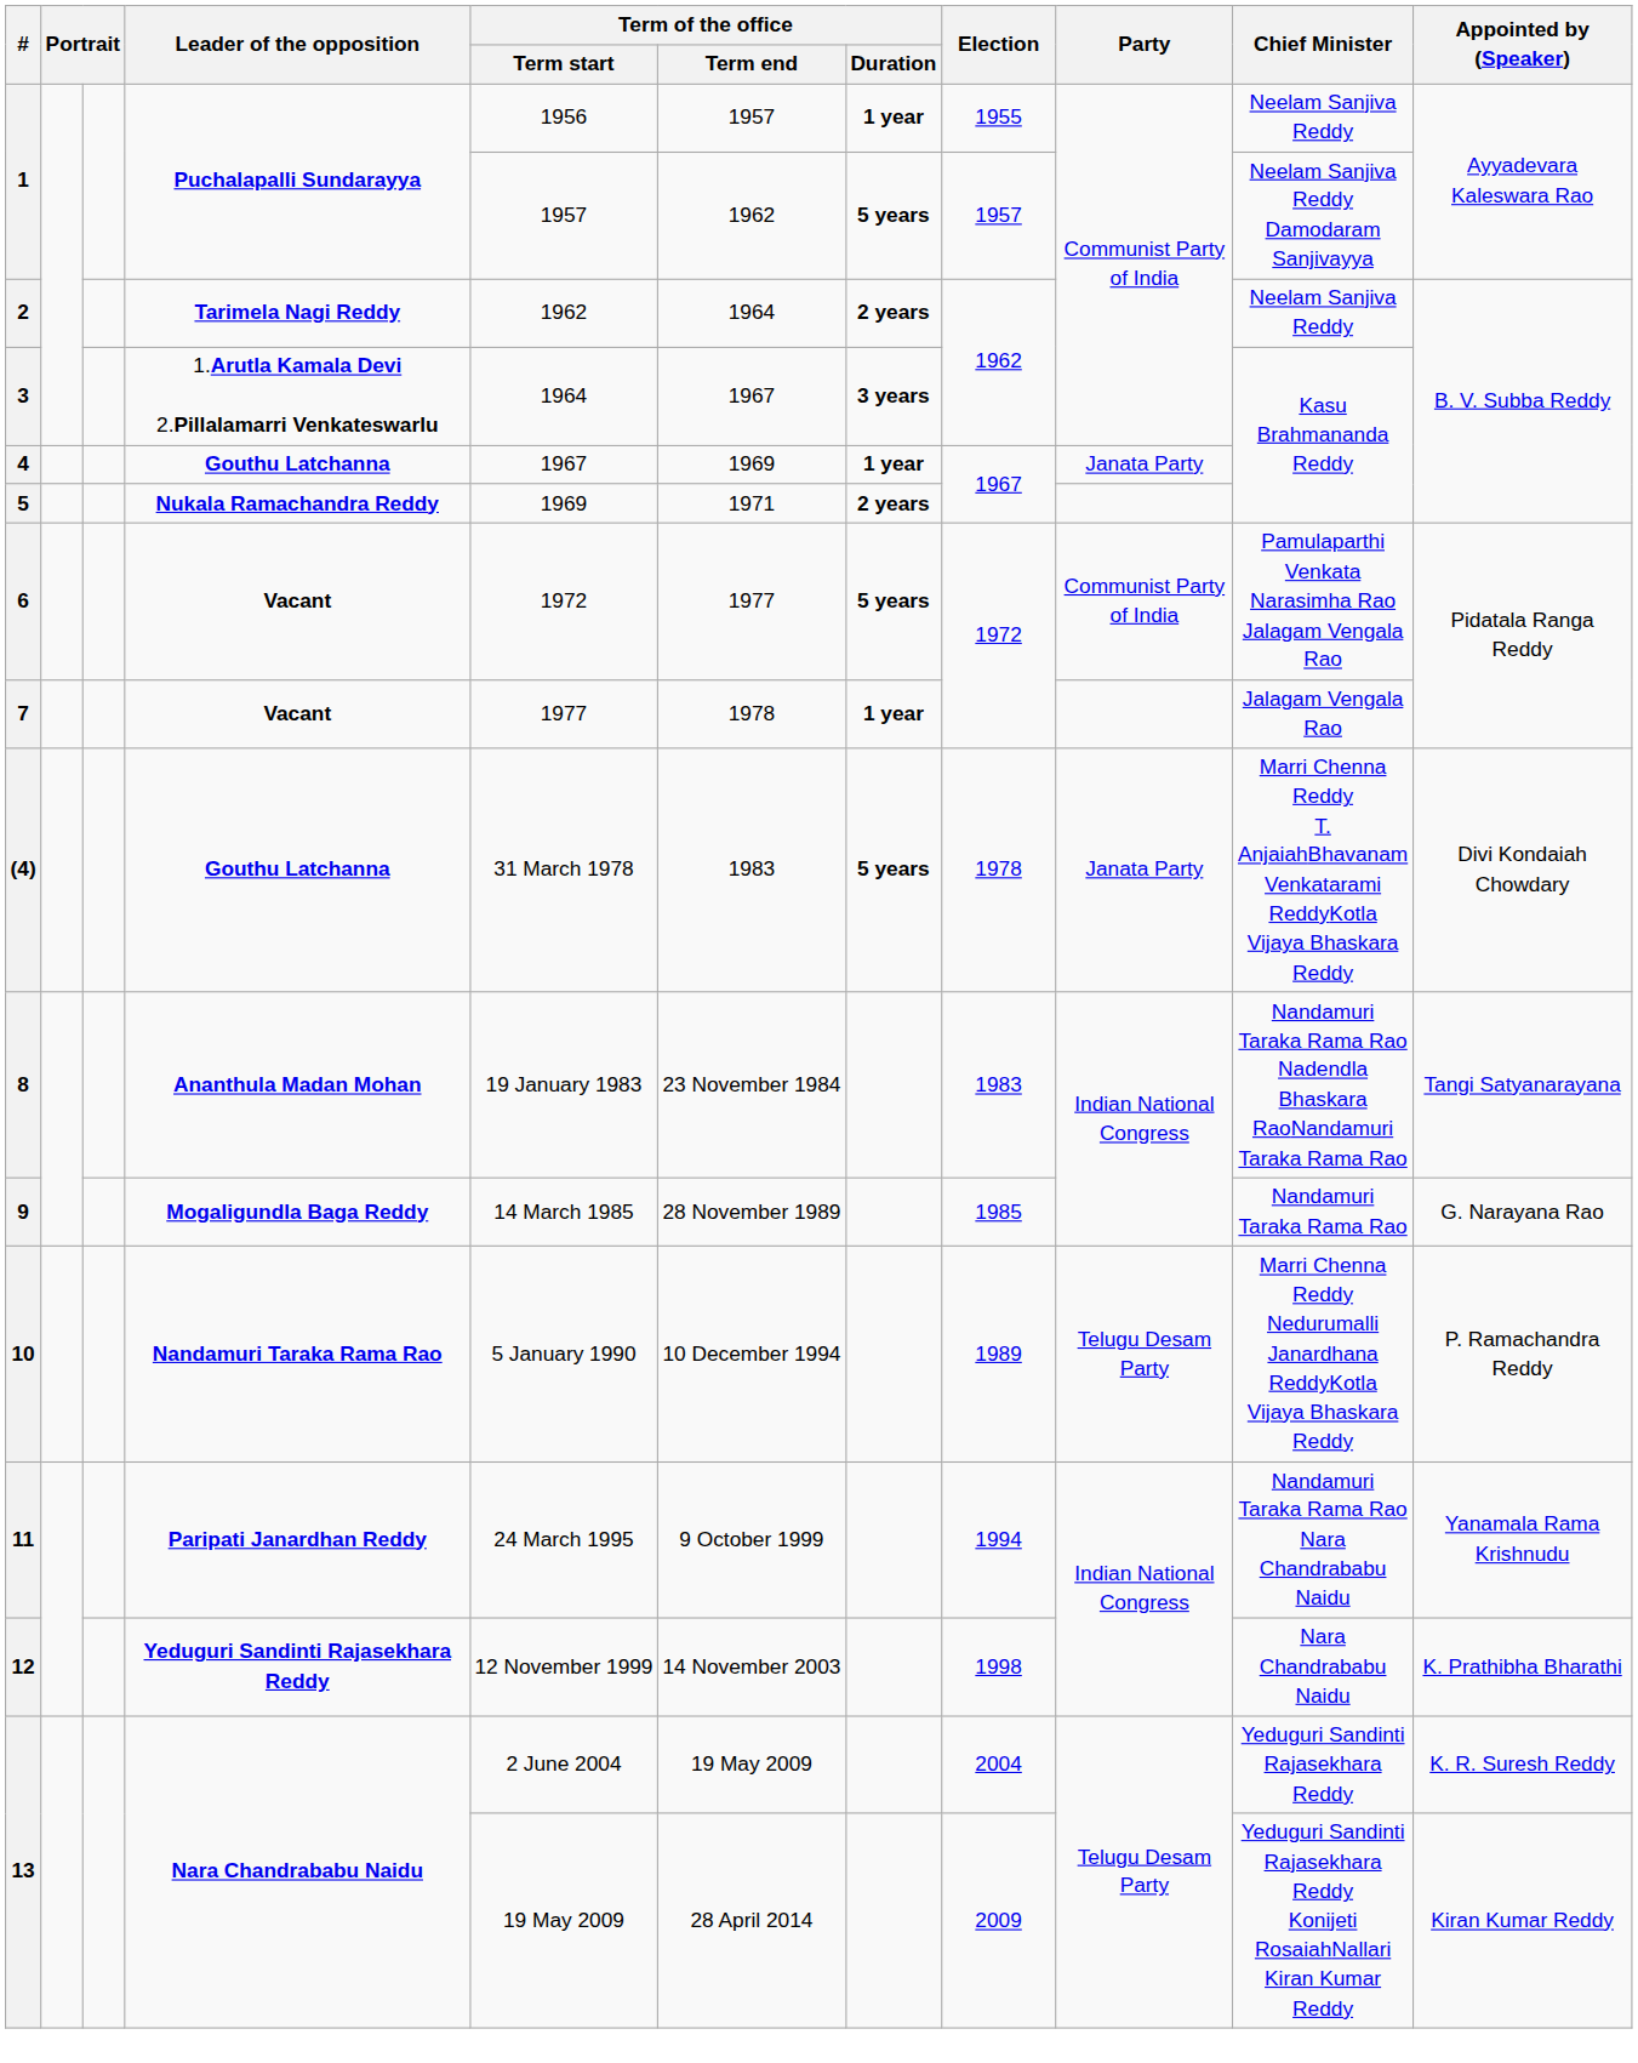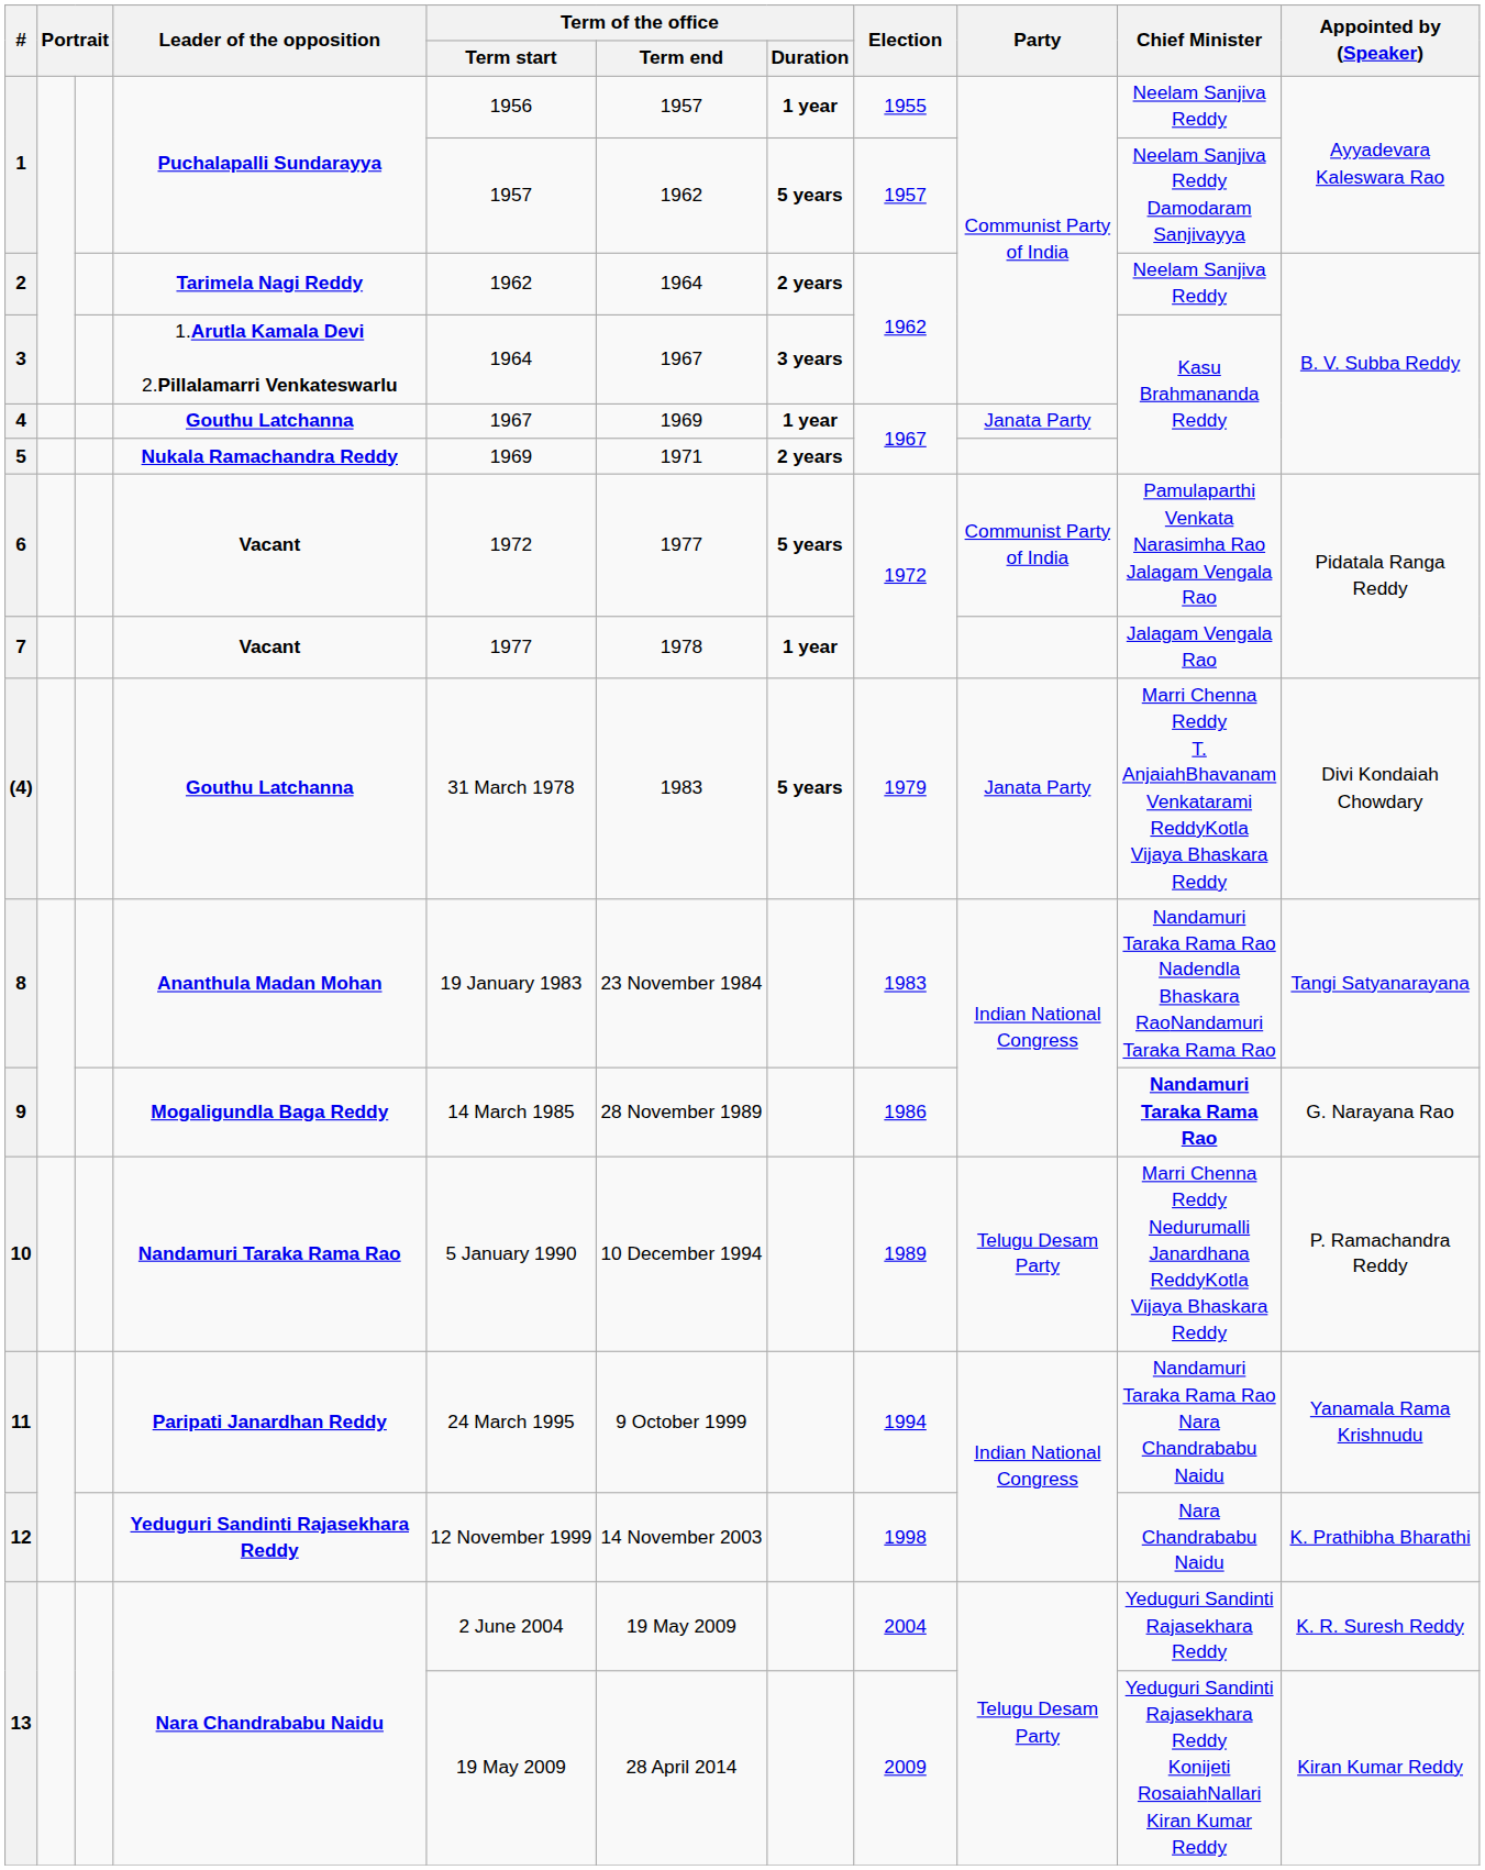(4) | Election: 1978 -> 1979
9 | Election: 1985 -> 1986
9 | Chief Minister: normal -> bold
